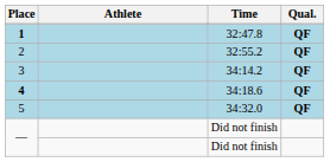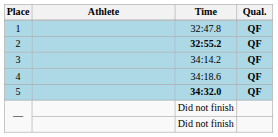1 | Place: bold -> normal
2 | Time: normal -> bold
4 | Place: bold -> normal
5 | Time: normal -> bold
